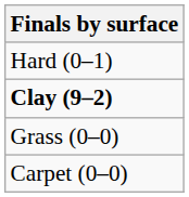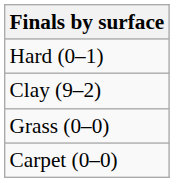row 3 | column 1: bold -> normal
